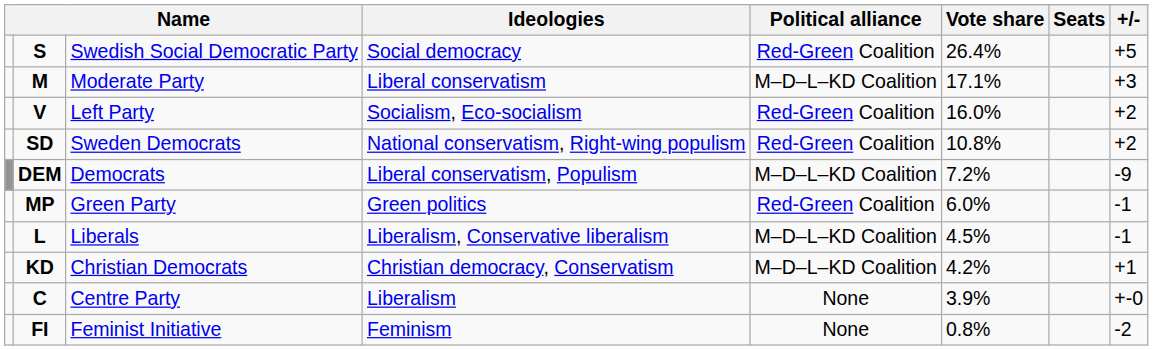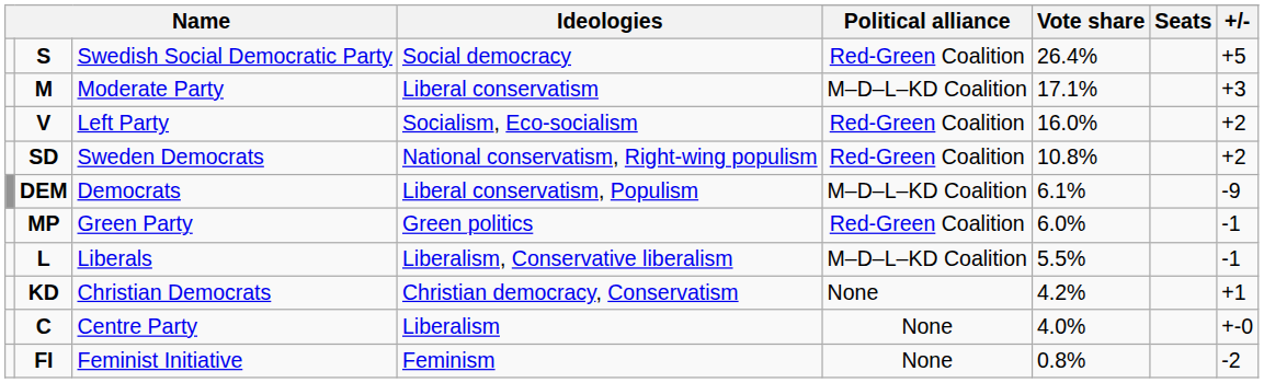DEM | Vote share: 7.2% -> 6.1%
L | Vote share: 4.5% -> 5.5%
KD | Political alliance: M–D–L–KD Coalition -> None
C | Vote share: 3.9% -> 4.0%
